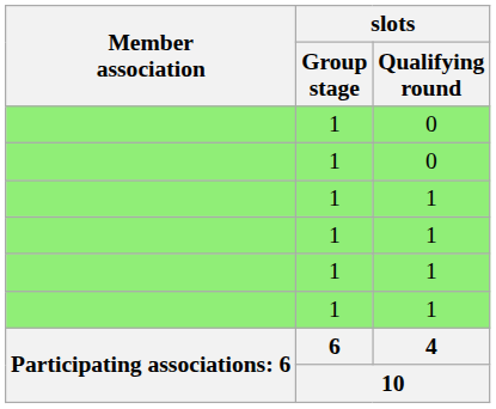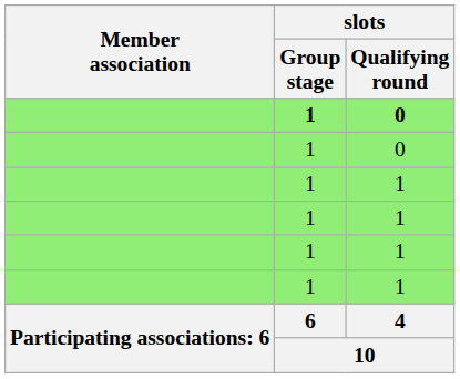row 3 | slots / Group stage: normal -> bold
row 3 | slots / Qualifying round: normal -> bold
